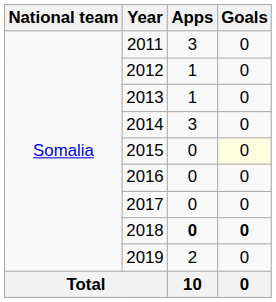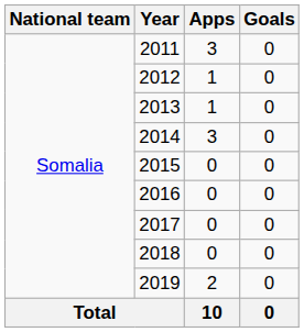2015 | Goals: lightyellow background -> no background
2018 | Apps: bold -> normal
2018 | Goals: bold -> normal
